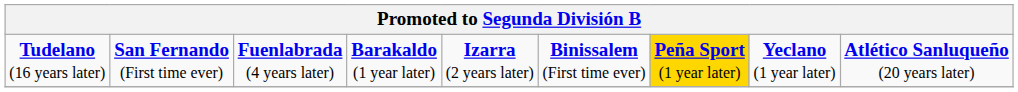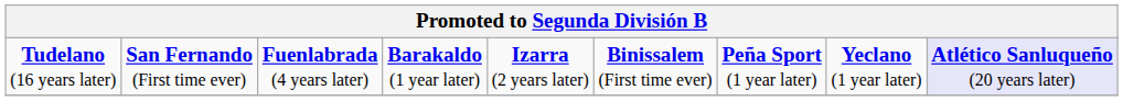Tudelano (16 years later) | column 7: gold background -> no background
Tudelano (16 years later) | column 9: no background -> lavender background
